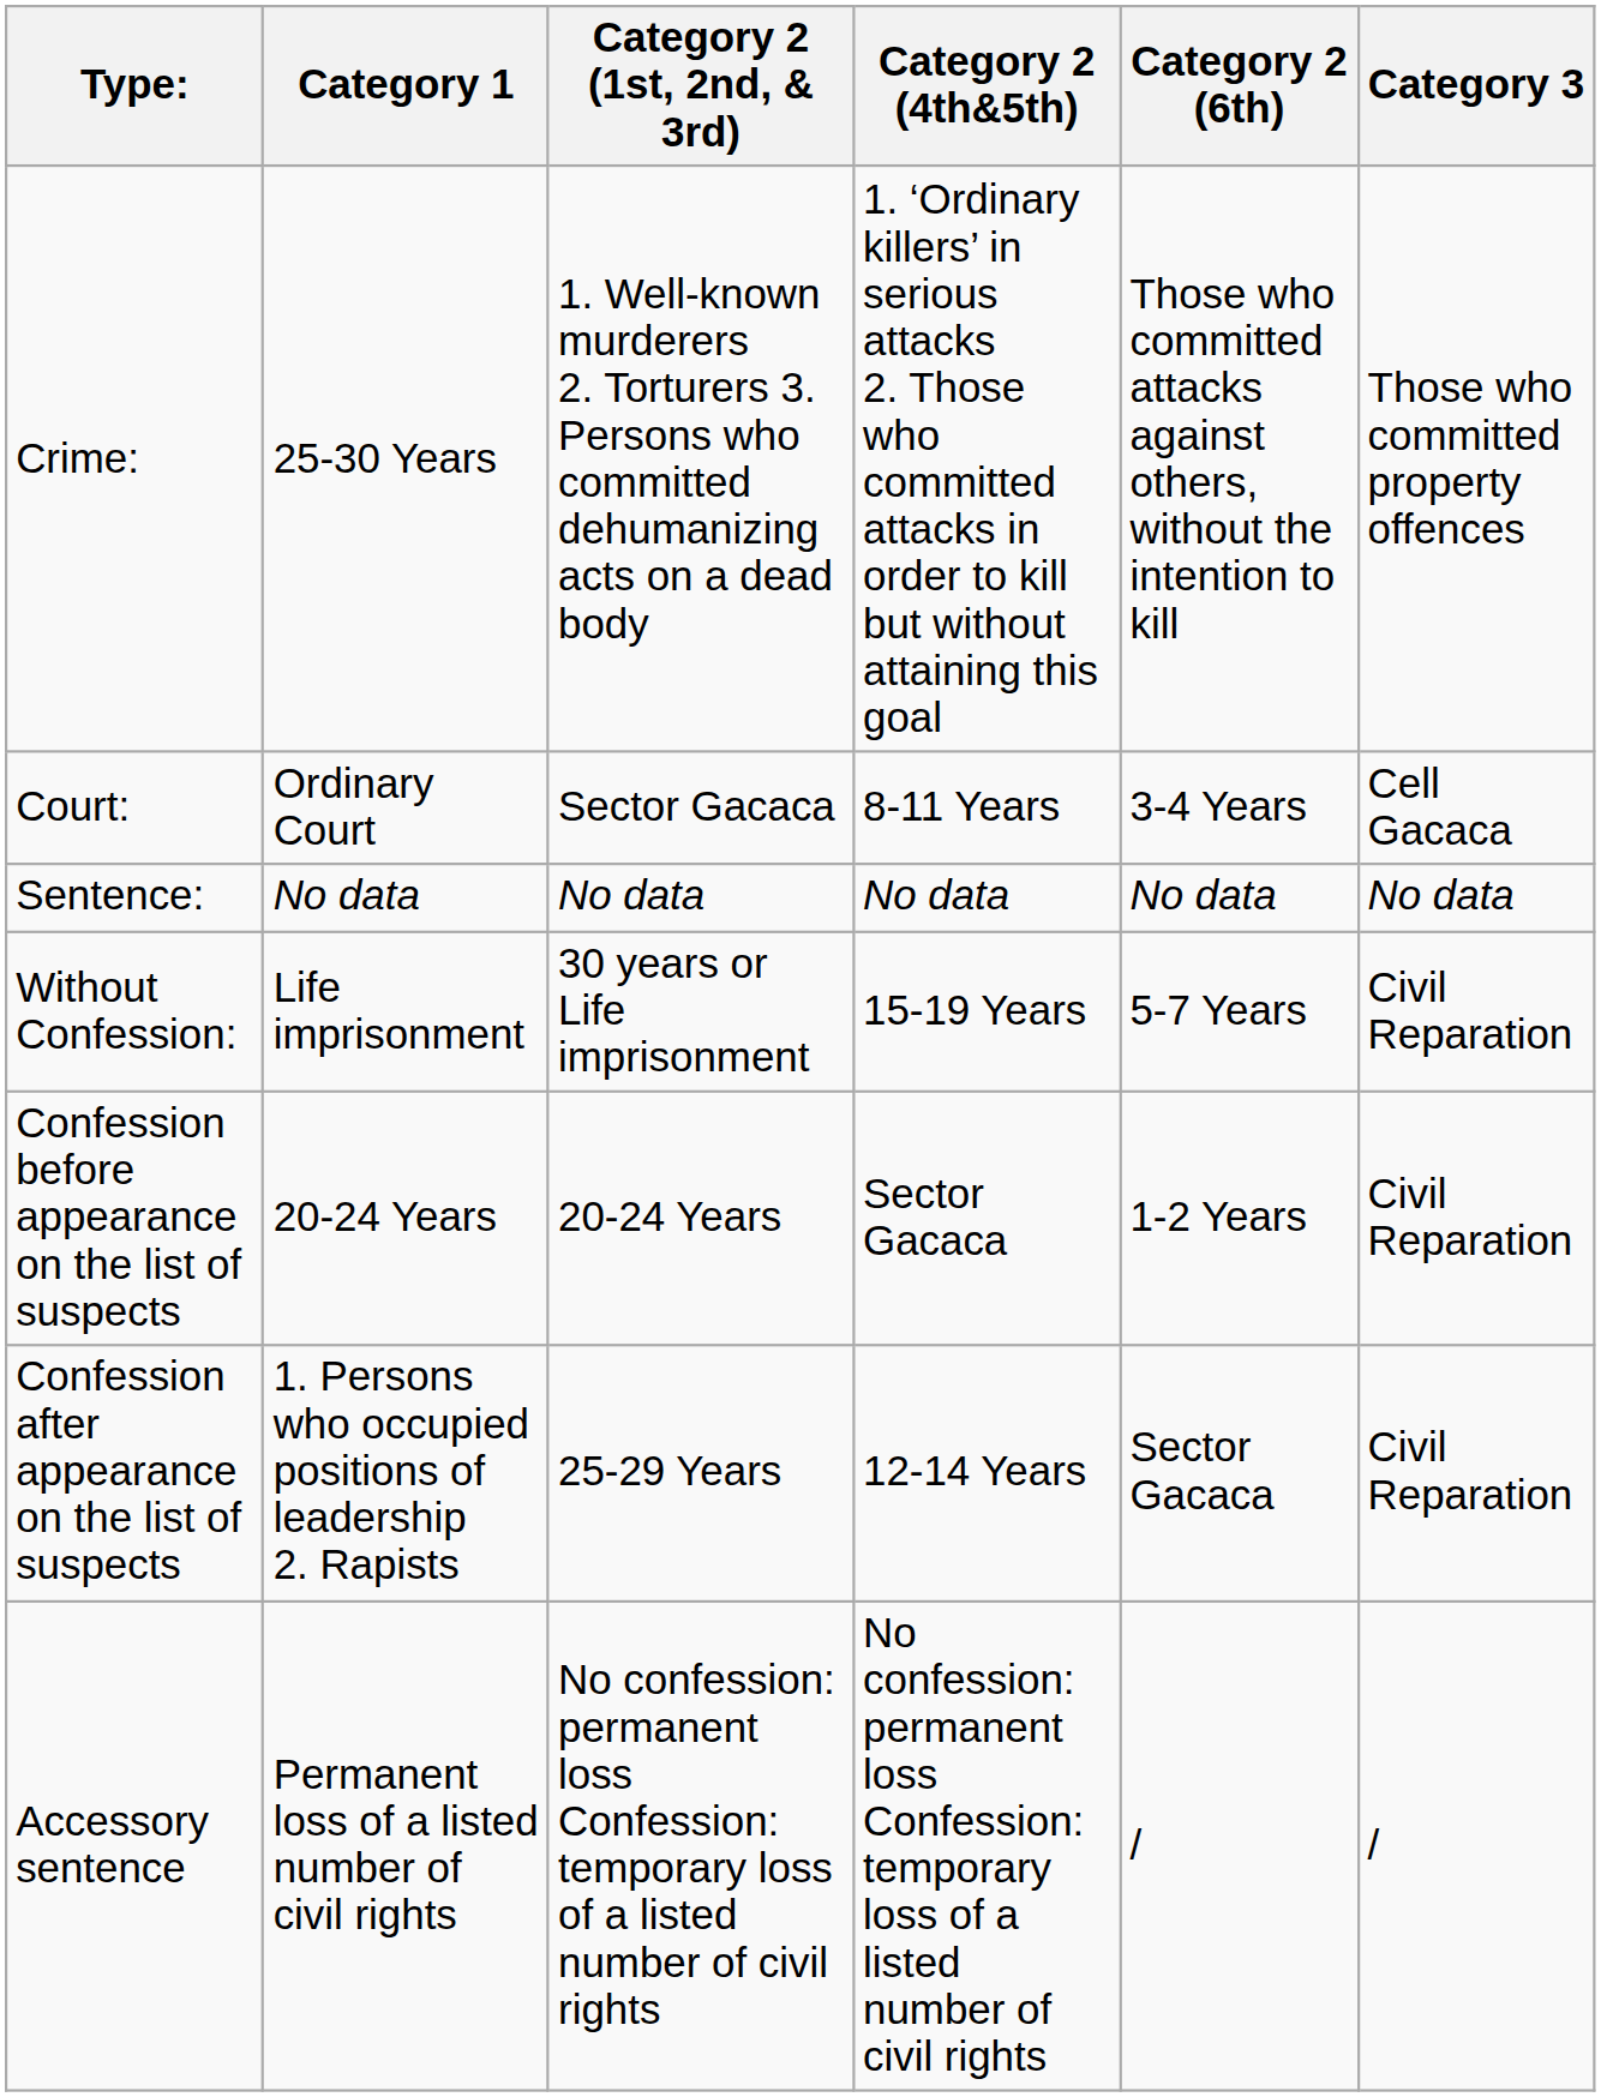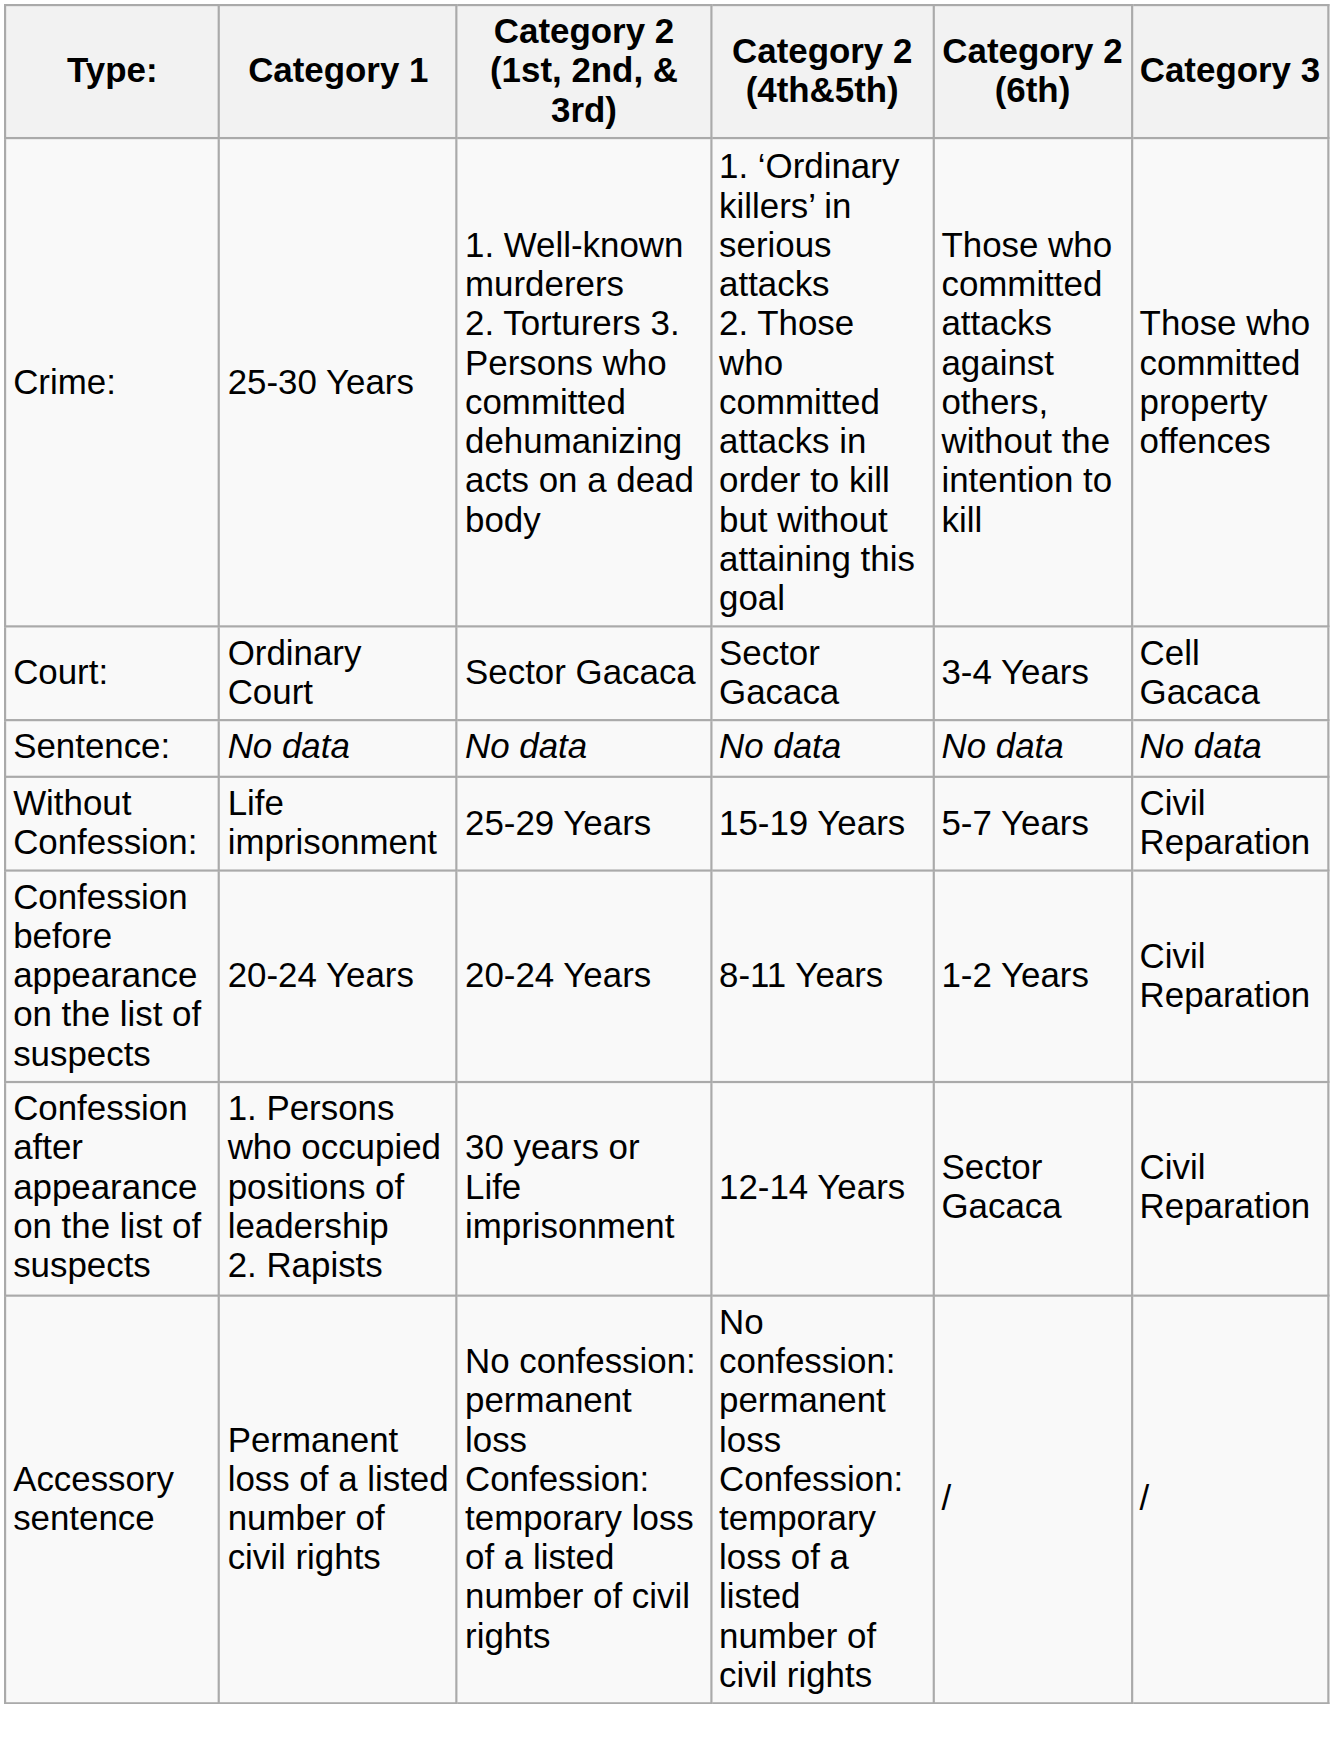Court: | Category 2 (4th&5th): 8-11 Years -> Sector Gacaca
Without Confession: | Category 2 (1st, 2nd, & 3rd): 30 years or Life imprisonment -> 25-29 Years
Confession before appearance on the list of suspects | Category 2 (4th&5th): Sector Gacaca -> 8-11 Years
Confession after appearance on the list of suspects | Category 2 (1st, 2nd, & 3rd): 25-29 Years -> 30 years or Life imprisonment
